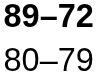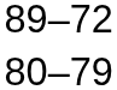89–72 | column 1: bold -> normal
